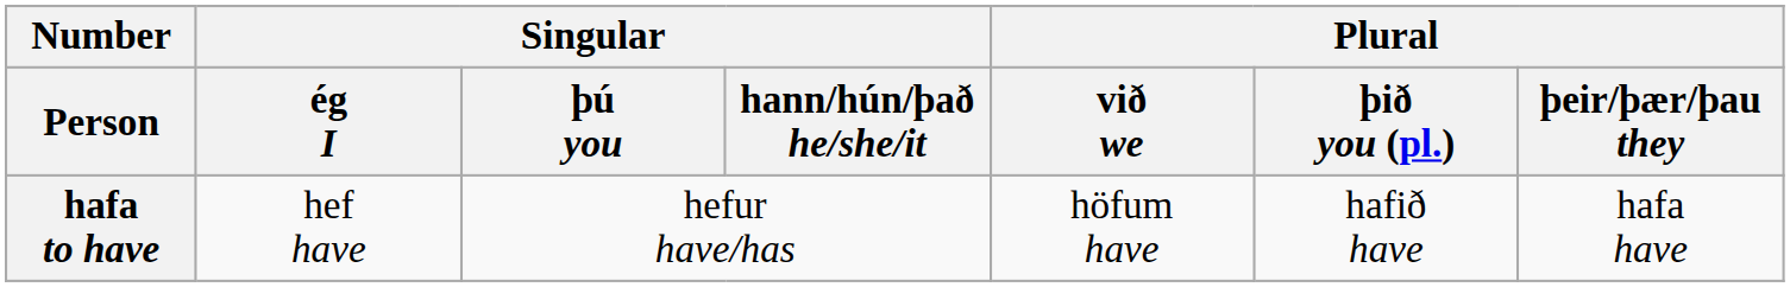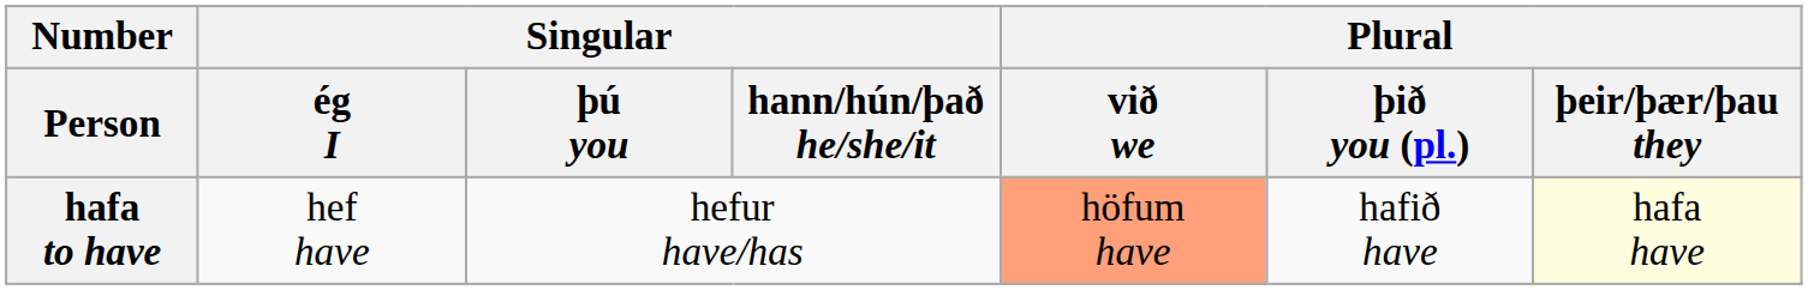hafa to have | Plural / við we: no background -> lightsalmon background
hafa to have | Plural / þeir/þær/þau they: no background -> lightyellow background
